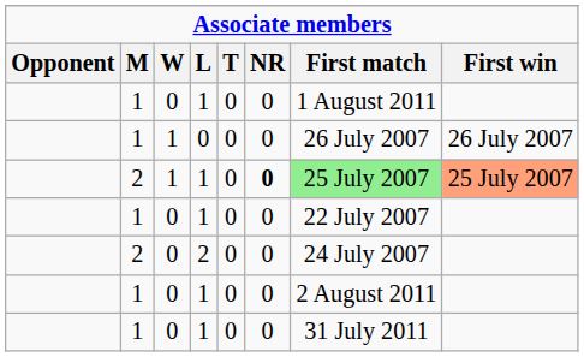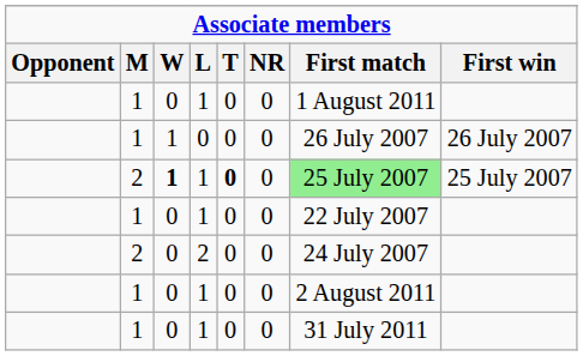2 / 1 | W: normal -> bold
2 / 1 | T: normal -> bold
2 / 1 | NR: bold -> normal
2 / 1 | First win: lightsalmon background -> no background
